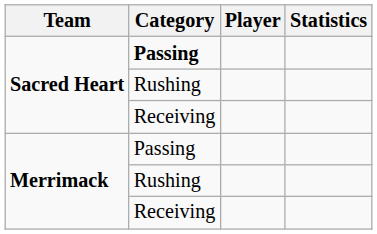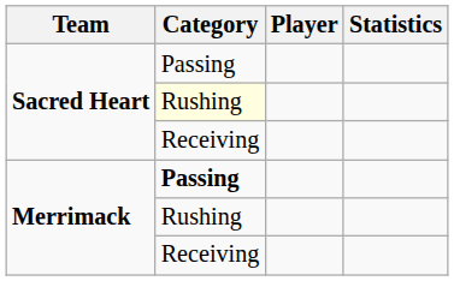Sacred Heart / Passing | Category: bold -> normal
Sacred Heart / Rushing | Category: no background -> lightyellow background
Merrimack / Passing | Category: normal -> bold
